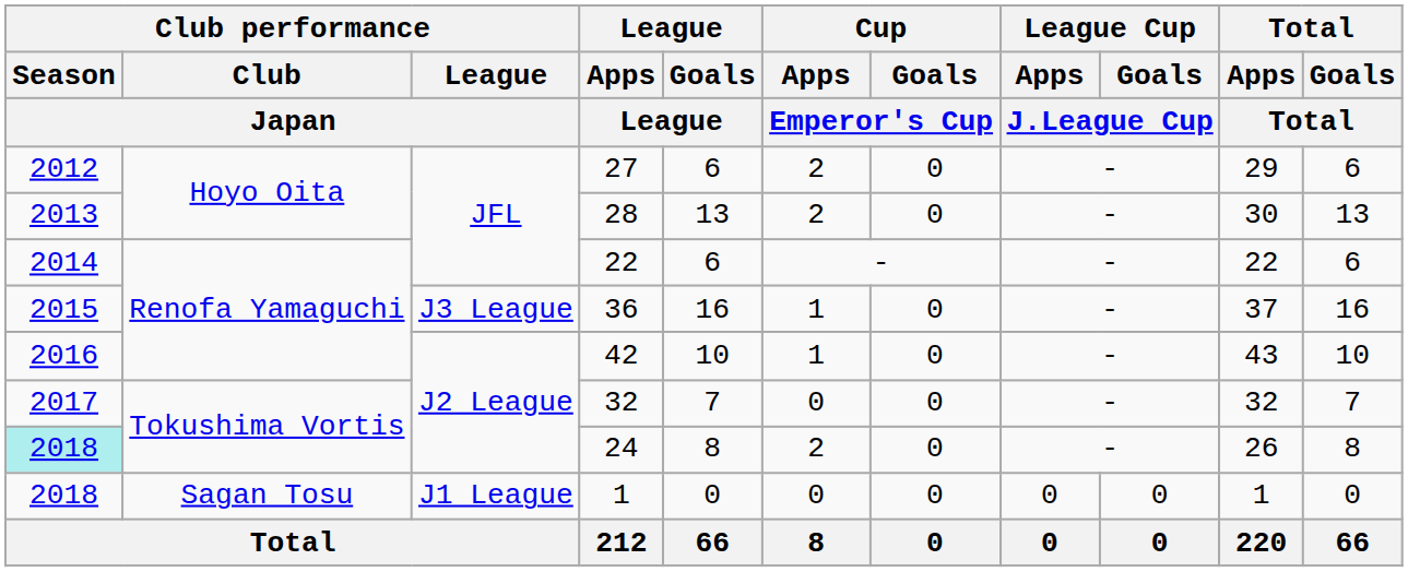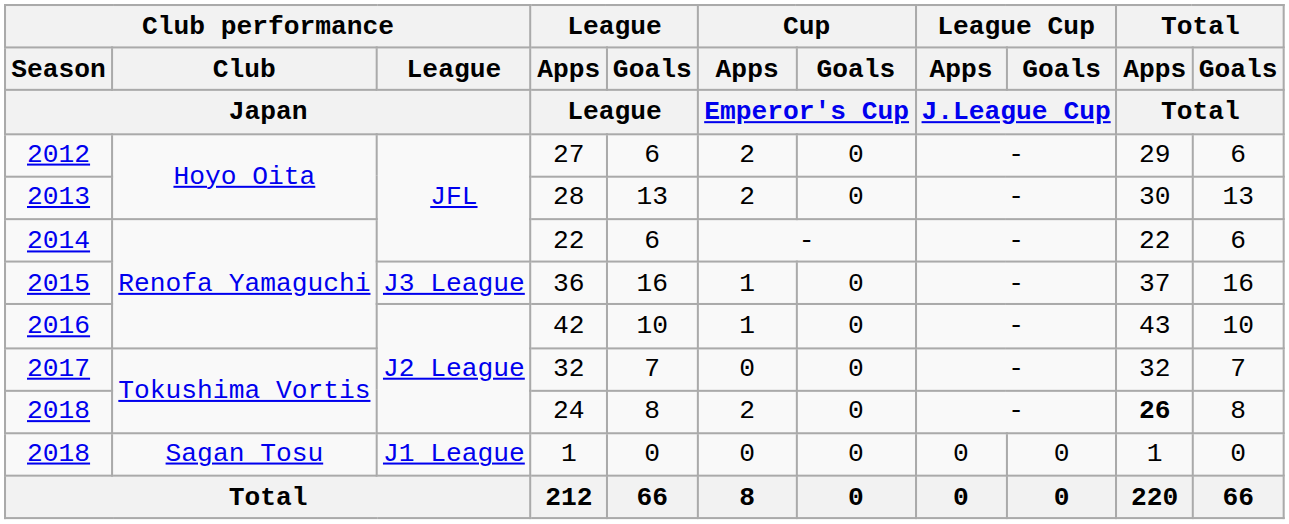24 | Club performance / Season / Japan: paleturquoise background -> no background
24 | Total / Apps / Total: normal -> bold
